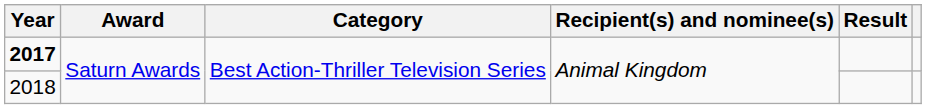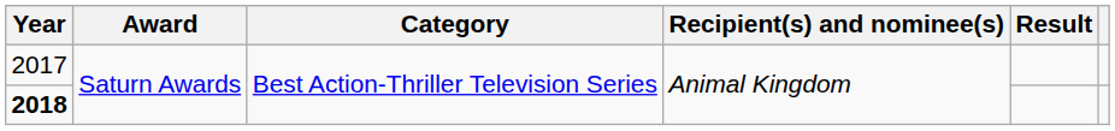2017 | Year: bold -> normal
2018 | Year: normal -> bold
